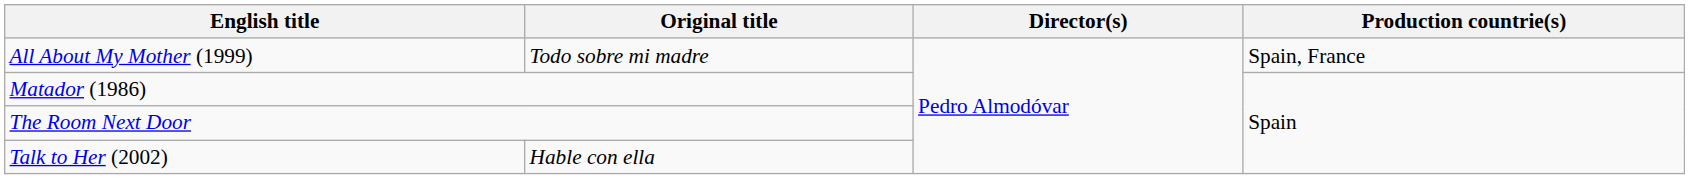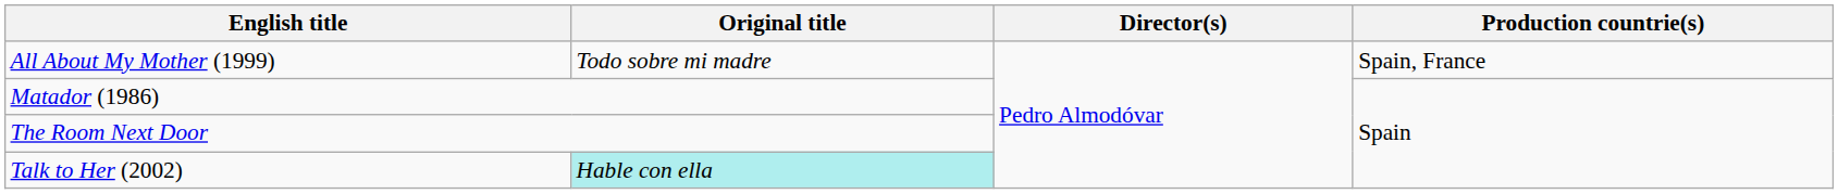Talk to Her (2002) | Original title: no background -> paleturquoise background
